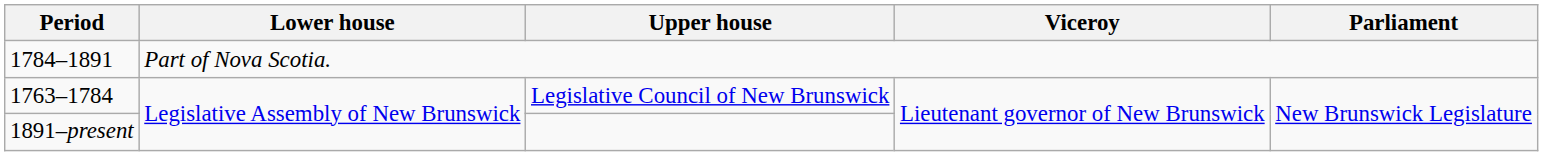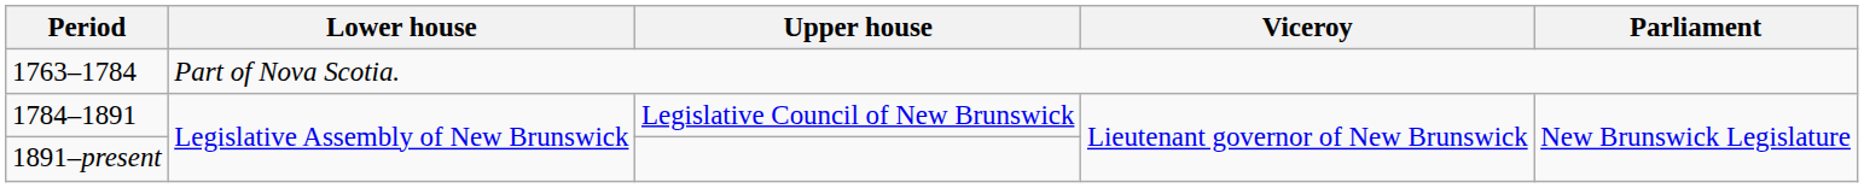Part of Nova Scotia. | Period: 1784–1891 -> 1763–1784
Legislative Council of New Brunswick | Period: 1763–1784 -> 1784–1891
